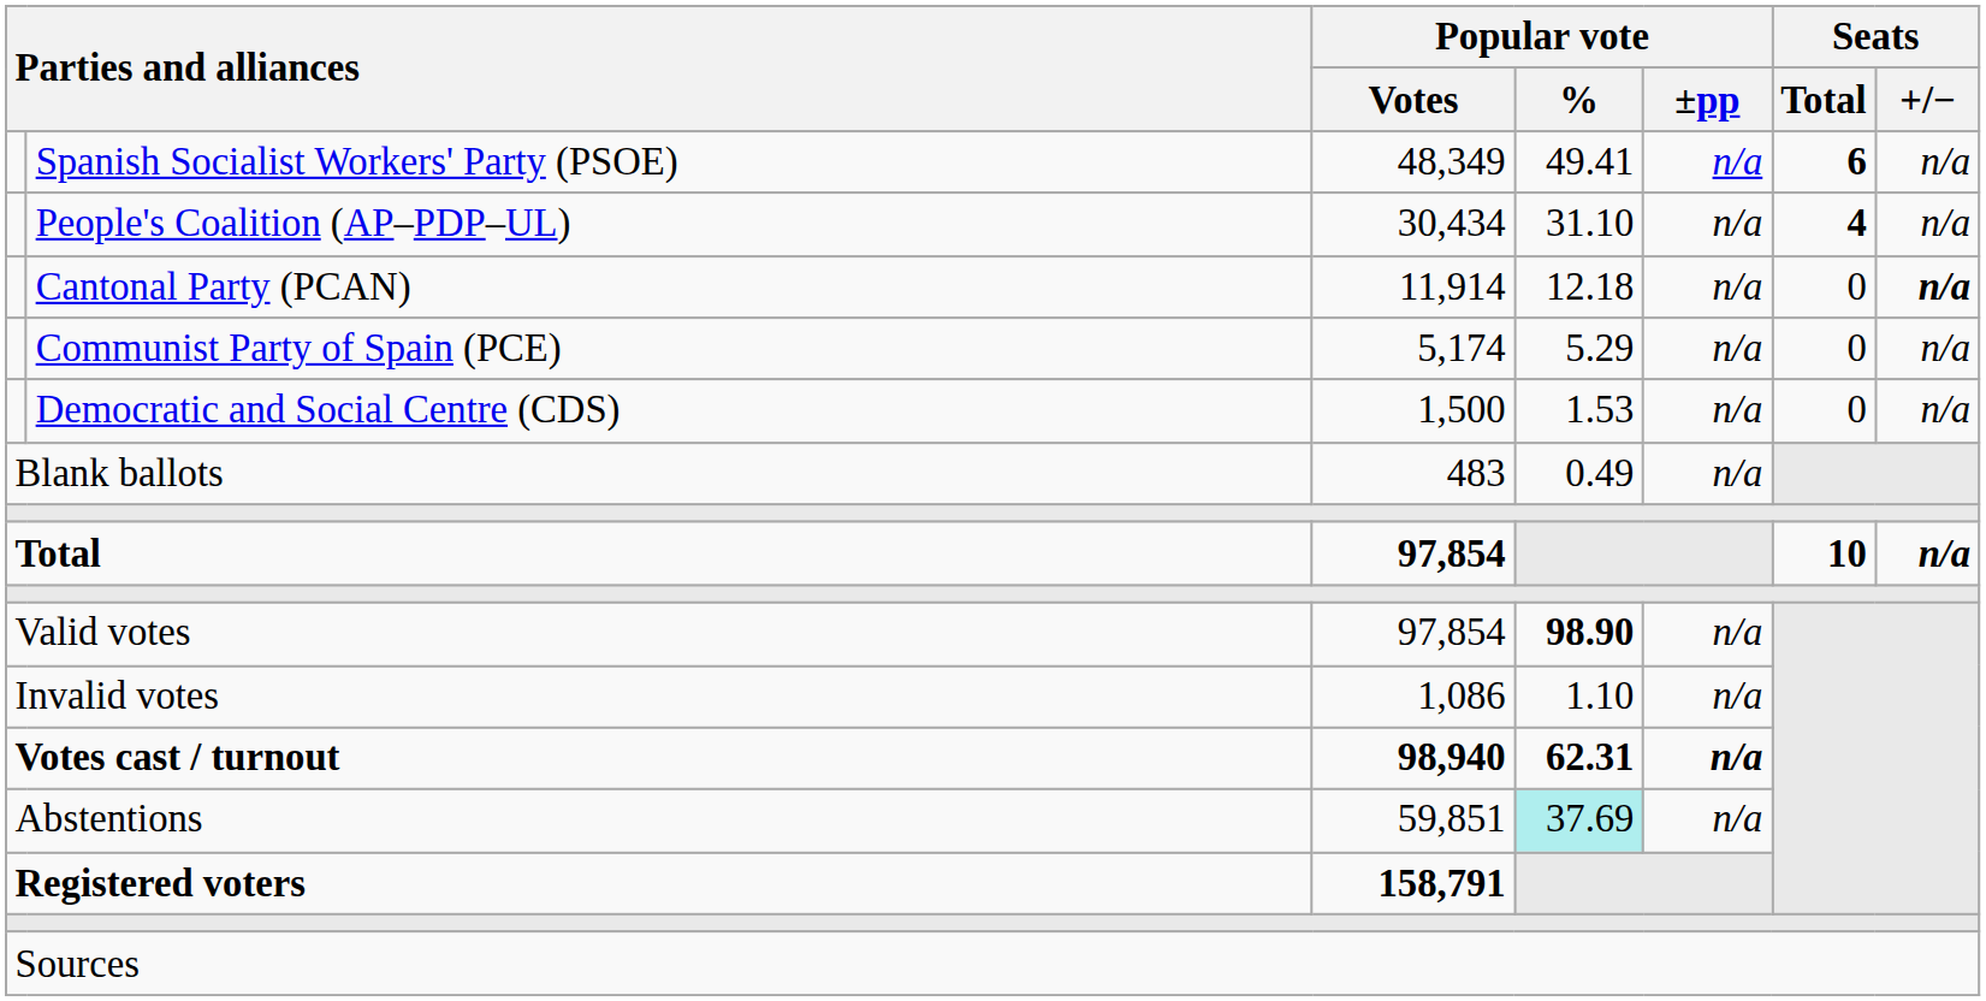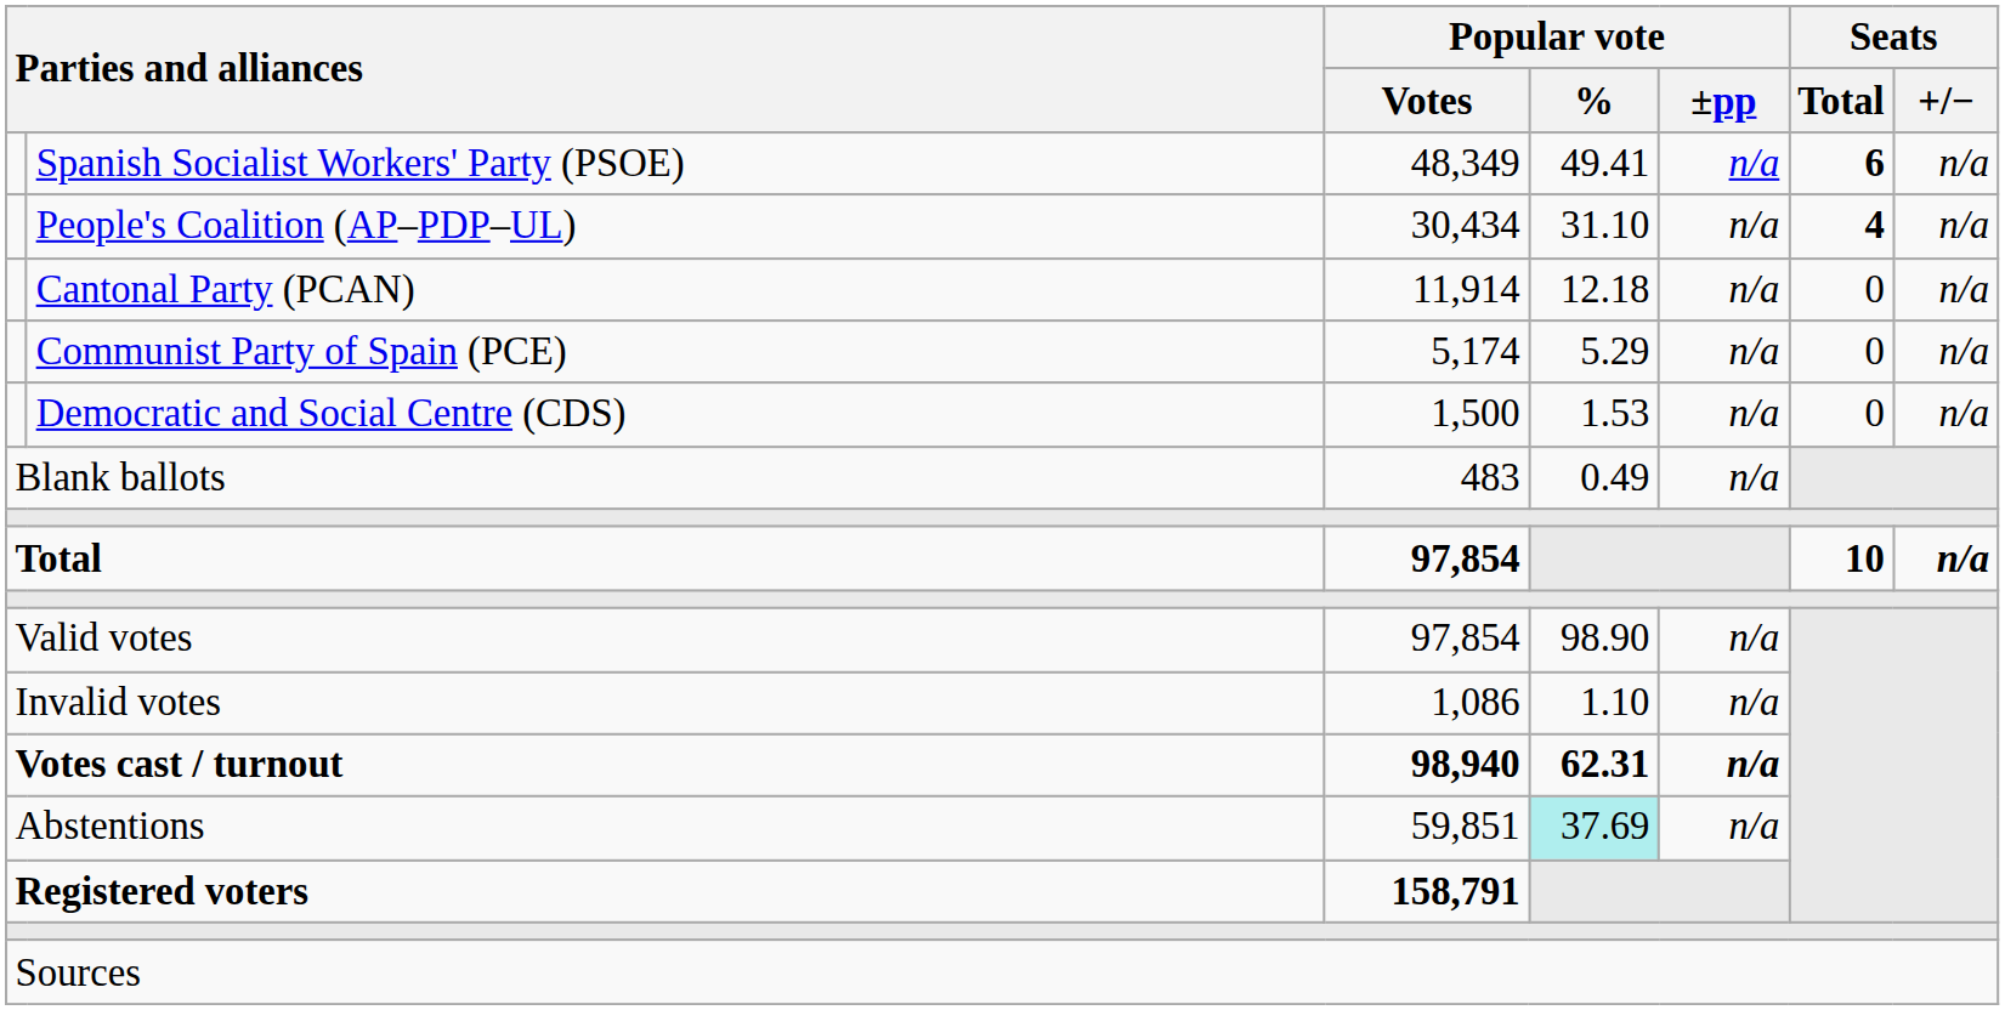Cantonal Party (PCAN) | Seats / +/−: bold -> normal
Valid votes | Popular vote / %: bold -> normal
